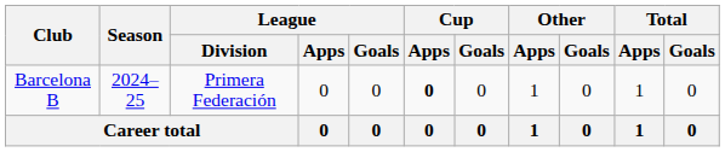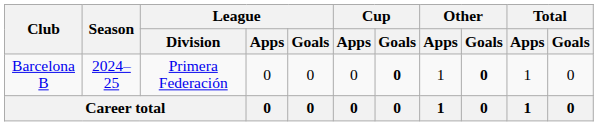Barcelona B | Cup / Apps: bold -> normal
Barcelona B | Cup / Goals: normal -> bold
Barcelona B | Other / Goals: normal -> bold
